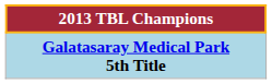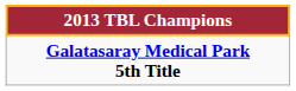row 2 | column 1: lightblue background -> no background
